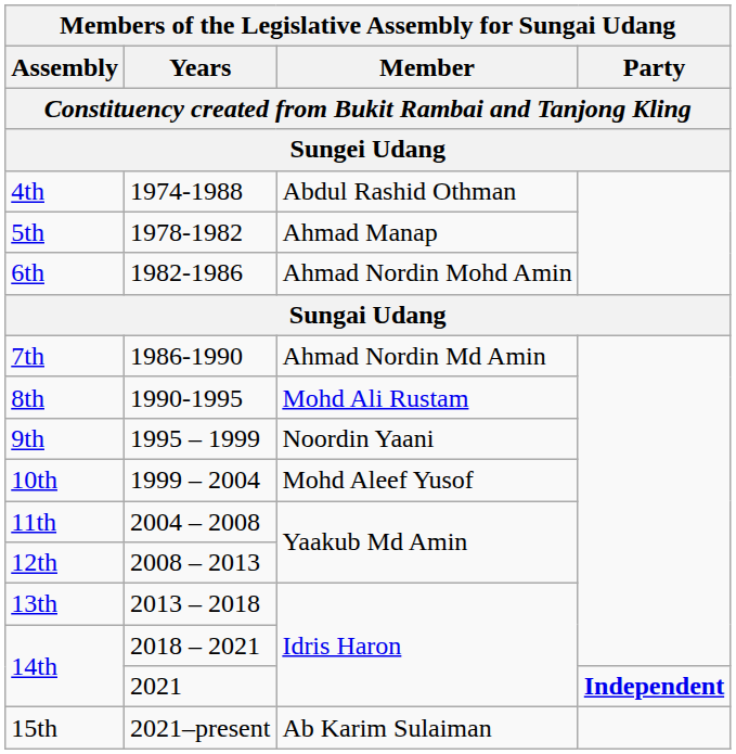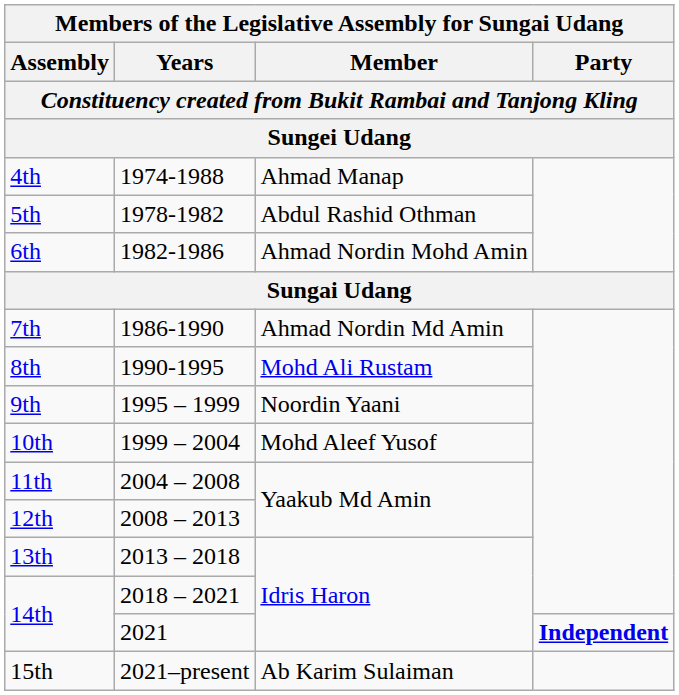4th | Member: Abdul Rashid Othman -> Ahmad Manap
5th | Member: Ahmad Manap -> Abdul Rashid Othman
